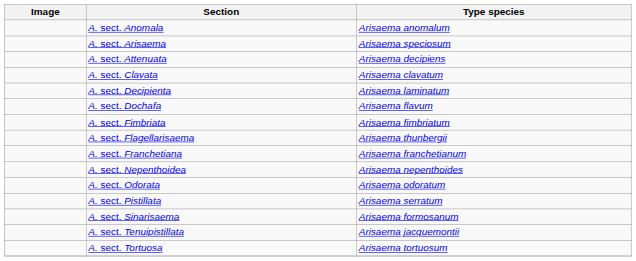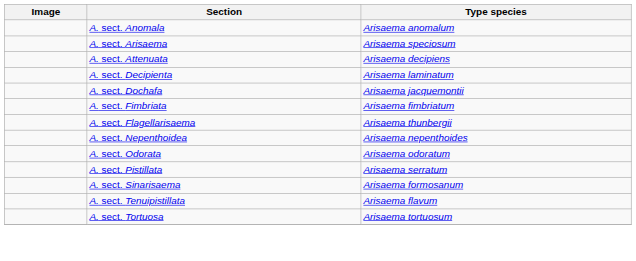- row: A. sect. Clavata | Arisaema clavatum
A. sect. Dochafa | Type species: Arisaema flavum -> Arisaema jacquemontii
- row: A. sect. Franchetiana | Arisaema franchetianum
A. sect. Tenuipistillata | Type species: Arisaema jacquemontii -> Arisaema flavum
